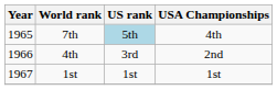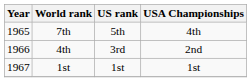7th | US rank: lightblue background -> no background
